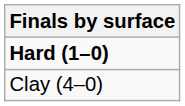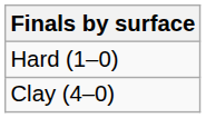row 2 | column 1: bold -> normal
